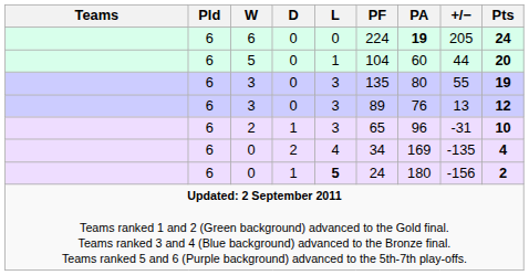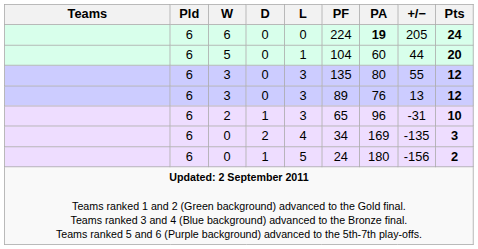row 4 | Pts: 19 -> 12
row 7 | Pts: 4 -> 3
row 8 | L: bold -> normal
